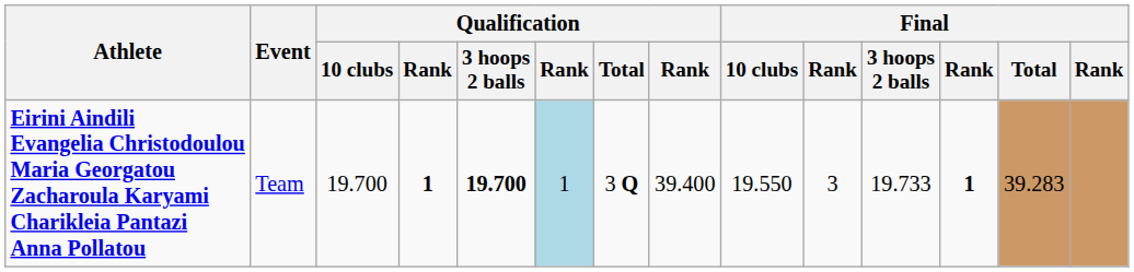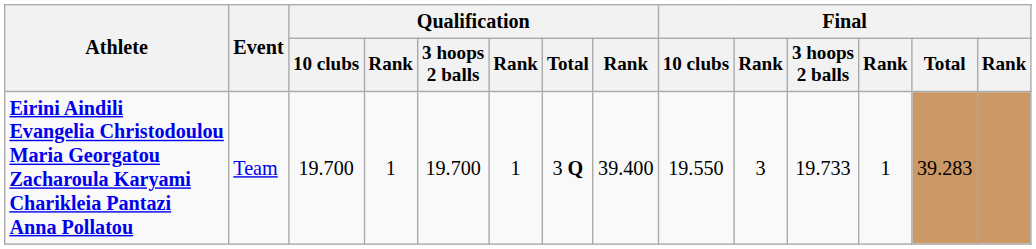row 3 | column 4: bold -> normal
row 3 | Qualification / 3 hoops 2 balls: bold -> normal
row 3 | column 6: lightblue background -> no background
row 3 | column 12: bold -> normal
